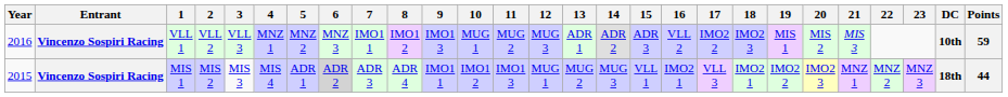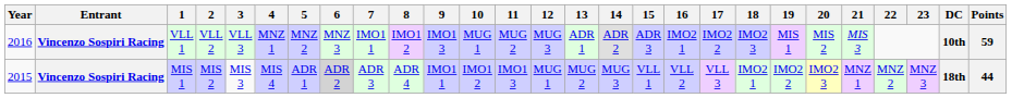row 2 | 16: VLL 2 -> IMO2 1
row 3 | 16: IMO2 1 -> VLL 2
